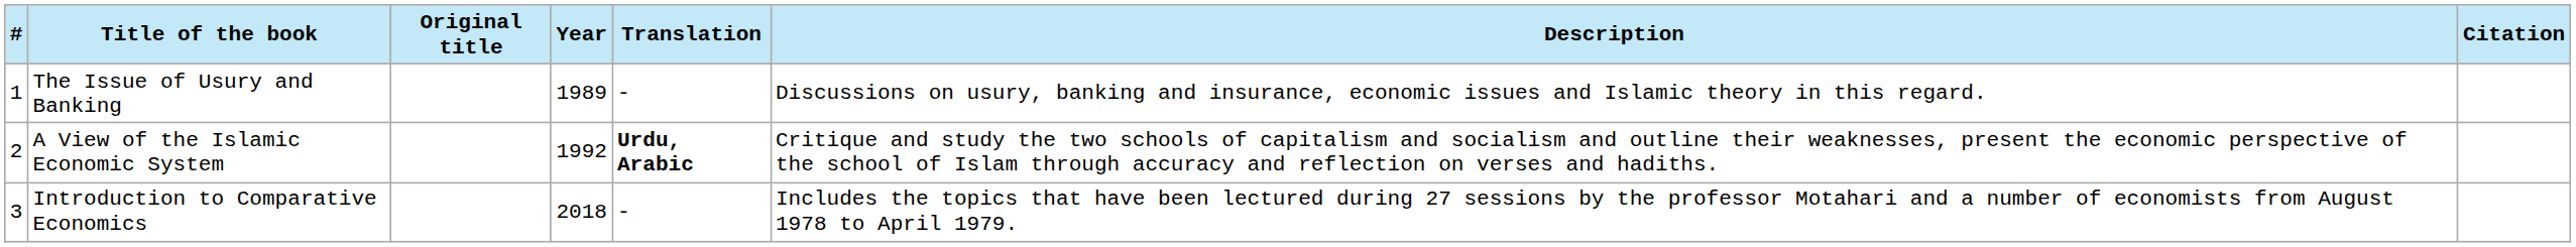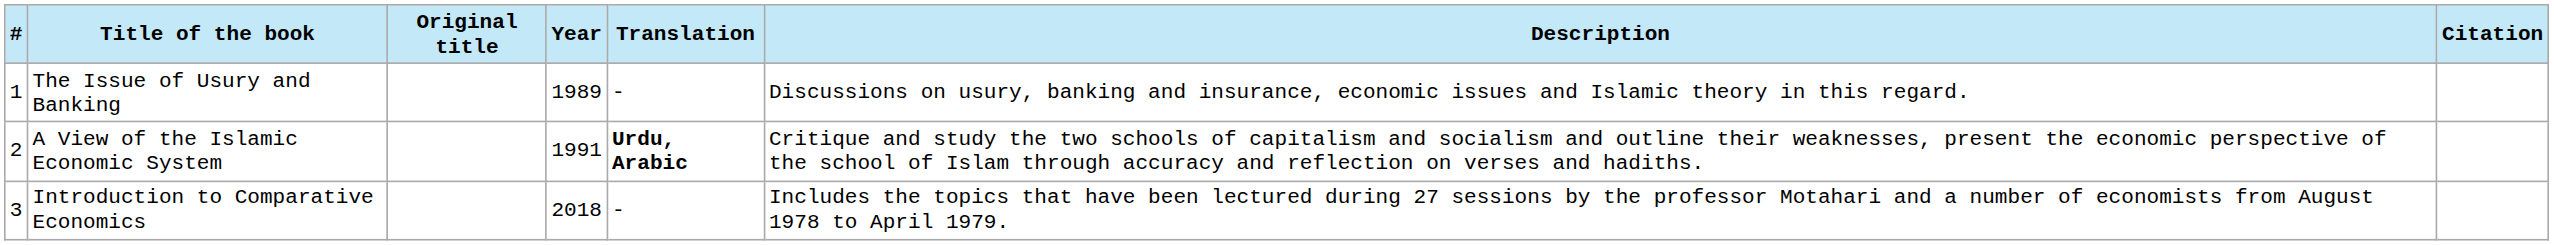A View of the Islamic Economic System | Year: 1992 -> 1991
